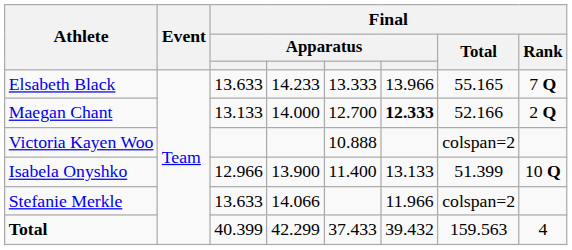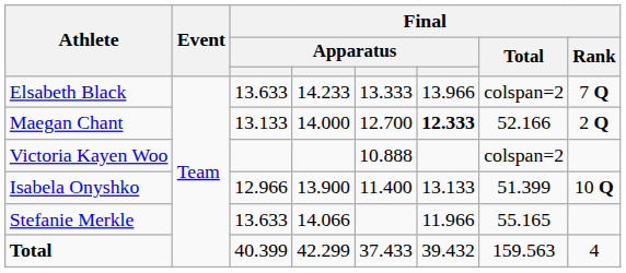Elsabeth Black | Final / Total: 55.165 -> colspan=2
Stefanie Merkle | Final / Total: colspan=2 -> 55.165
